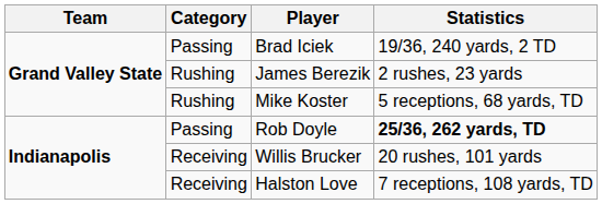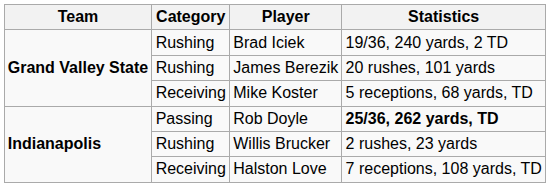Brad Iciek | Category: Passing -> Rushing
James Berezik | Statistics: 2 rushes, 23 yards -> 20 rushes, 101 yards
Mike Koster | Category: Rushing -> Receiving
Willis Brucker | Category: Receiving -> Rushing
Willis Brucker | Statistics: 20 rushes, 101 yards -> 2 rushes, 23 yards
